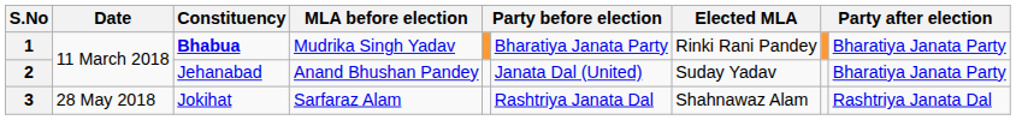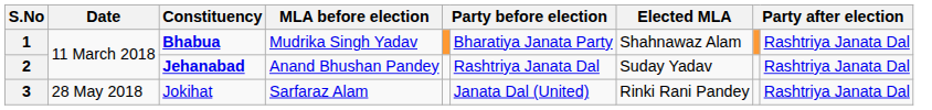1 | Elected MLA: Rinki Rani Pandey -> Shahnawaz Alam
1 | column 9: Bharatiya Janata Party -> Rashtriya Janata Dal
2 | Constituency: normal -> bold
2 | column 6: Janata Dal (United) -> Rashtriya Janata Dal
2 | column 9: Bharatiya Janata Party -> Rashtriya Janata Dal
3 | column 6: Rashtriya Janata Dal -> Janata Dal (United)
3 | Elected MLA: Shahnawaz Alam -> Rinki Rani Pandey
